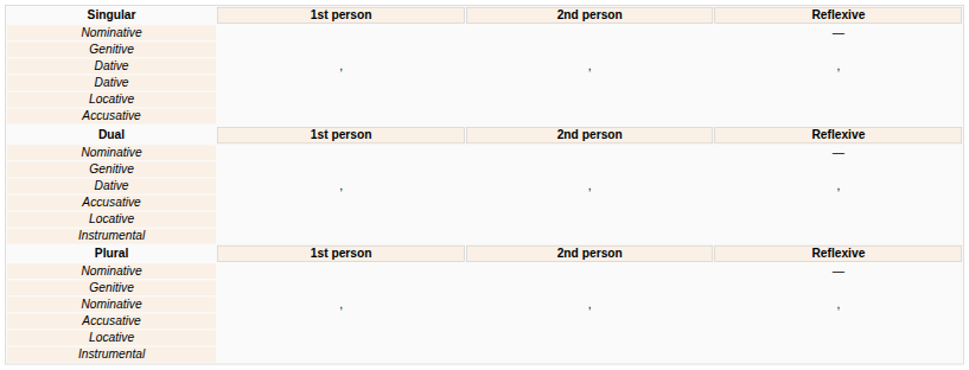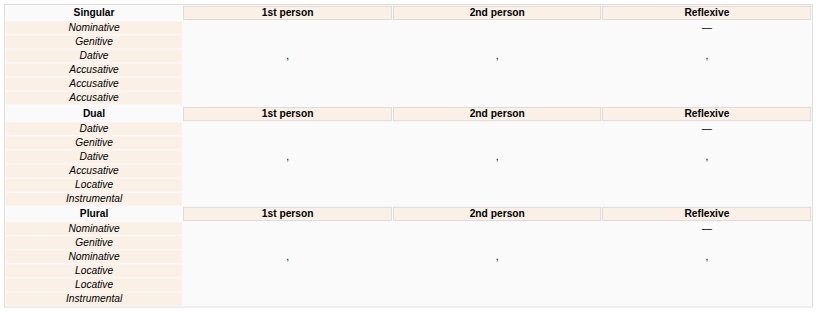row 5 | Singular: Dative -> Accusative
row 6 | Singular: Locative -> Accusative
row 9 | Singular: Nominative -> Dative
row 19 | Singular: Accusative -> Locative
